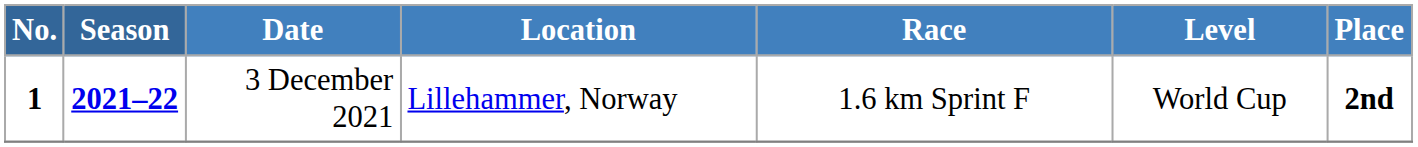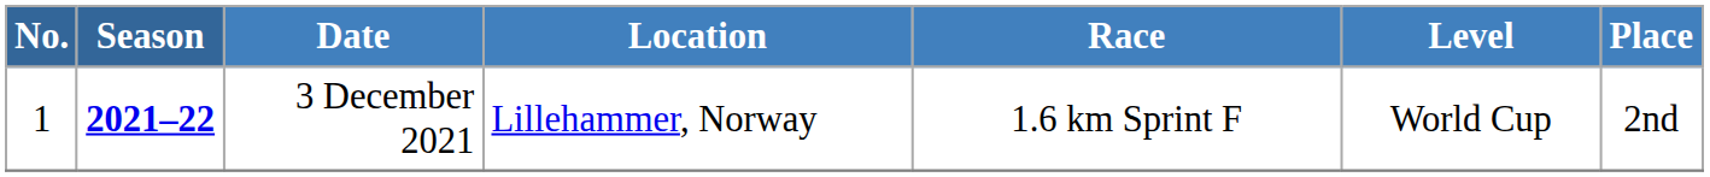3 December 2021 | No.: bold -> normal
3 December 2021 | Place: bold -> normal
